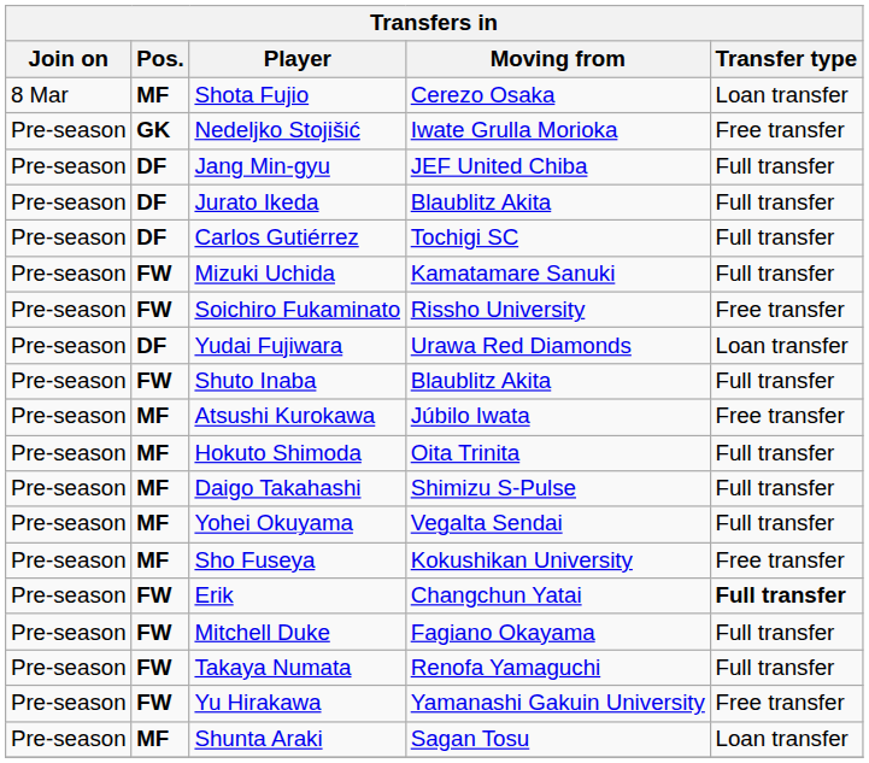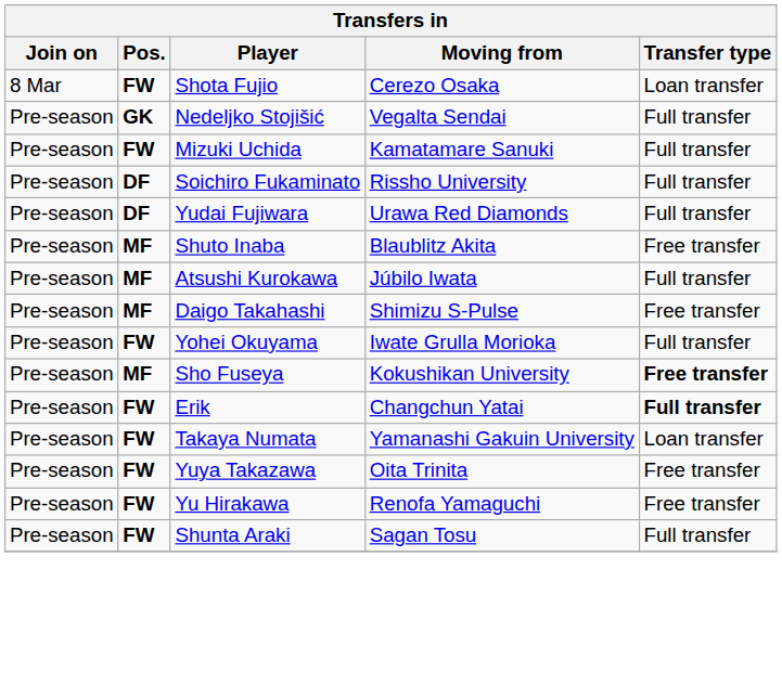Shota Fujio | Pos.: MF -> FW
Nedeljko Stojišić | Moving from: Iwate Grulla Morioka -> Vegalta Sendai
Nedeljko Stojišić | Transfer type: Free transfer -> Full transfer
- row: Pre-season | DF | Jang Min-gyu | JEF United Chiba | Full transfer
- row: Pre-season | DF | Jurato Ikeda | Blaublitz Akita | Full transfer
- row: Pre-season | DF | Carlos Gutiérrez | Tochigi SC | Full transfer
Soichiro Fukaminato | Pos.: FW -> DF
Soichiro Fukaminato | Transfer type: Free transfer -> Full transfer
Yudai Fujiwara | Transfer type: Loan transfer -> Full transfer
Shuto Inaba | Pos.: FW -> MF
Shuto Inaba | Transfer type: Full transfer -> Free transfer
Atsushi Kurokawa | Transfer type: Free transfer -> Full transfer
- row: Pre-season | MF | Hokuto Shimoda | Oita Trinita | Full transfer
Daigo Takahashi | Transfer type: Full transfer -> Free transfer
Yohei Okuyama | Pos.: MF -> FW
Yohei Okuyama | Moving from: Vegalta Sendai -> Iwate Grulla Morioka
Sho Fuseya | Transfer type: normal -> bold
- row: Pre-season | FW | Mitchell Duke | Fagiano Okayama | Full transfer
Takaya Numata | Moving from: Renofa Yamaguchi -> Yamanashi Gakuin University
Takaya Numata | Transfer type: Full transfer -> Loan transfer
+ row: Pre-season | FW | Yuya Takazawa | Oita Trinita | Free transfer
Yu Hirakawa | Moving from: Yamanashi Gakuin University -> Renofa Yamaguchi
Shunta Araki | Pos.: MF -> FW
Shunta Araki | Transfer type: Loan transfer -> Full transfer
